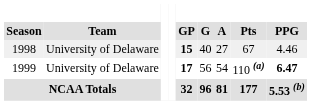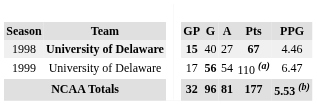1998 | Team: normal -> bold
1998 | Pts: normal -> bold
1999 | GP: bold -> normal
1999 | G: normal -> bold
1999 | PPG: bold -> normal
